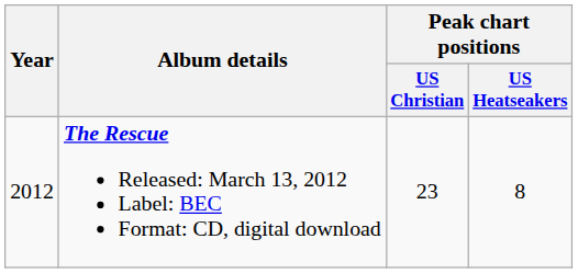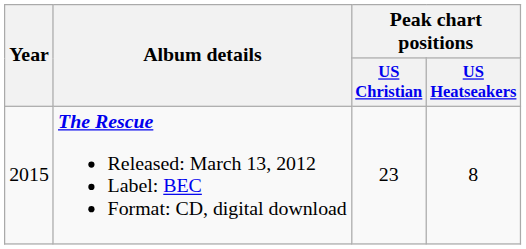row 3 | Year: 2012 -> 2015
